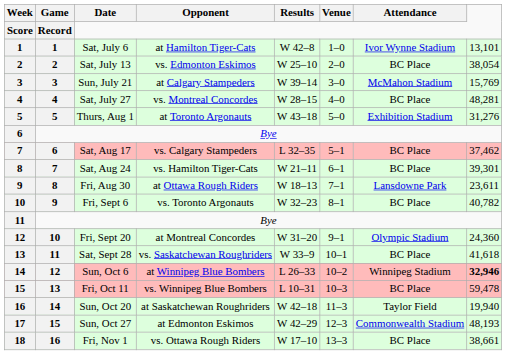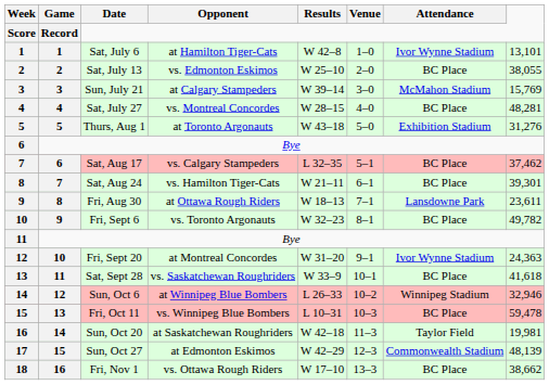Sat, July 13 | column 8: 38,054 -> 38,055
Fri, Sept 6 | column 8: 40,782 -> 49,782
Fri, Sept 20 | Attendance: Olympic Stadium -> Ivor Wynne Stadium
Fri, Sept 20 | column 8: 24,360 -> 24,363
Sun, Oct 6 | column 8: bold -> normal
Sun, Oct 20 | column 8: 19,940 -> 19,981
Sun, Oct 27 | column 8: 48,193 -> 48,139
Fri, Nov 1 | column 8: 38,661 -> 38,662
